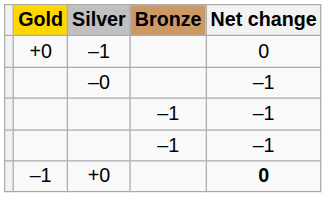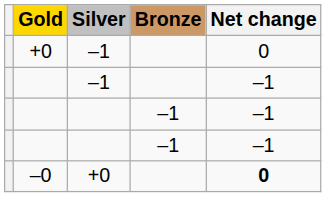row 3 | Silver: –0 -> –1
row 6 | Gold: –1 -> –0
